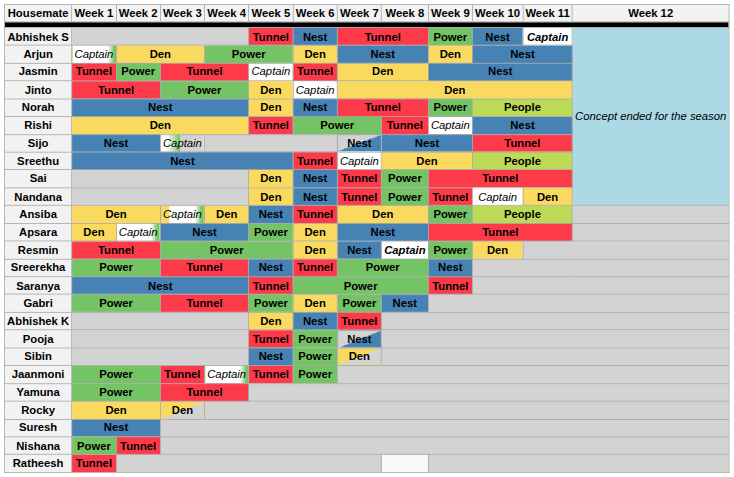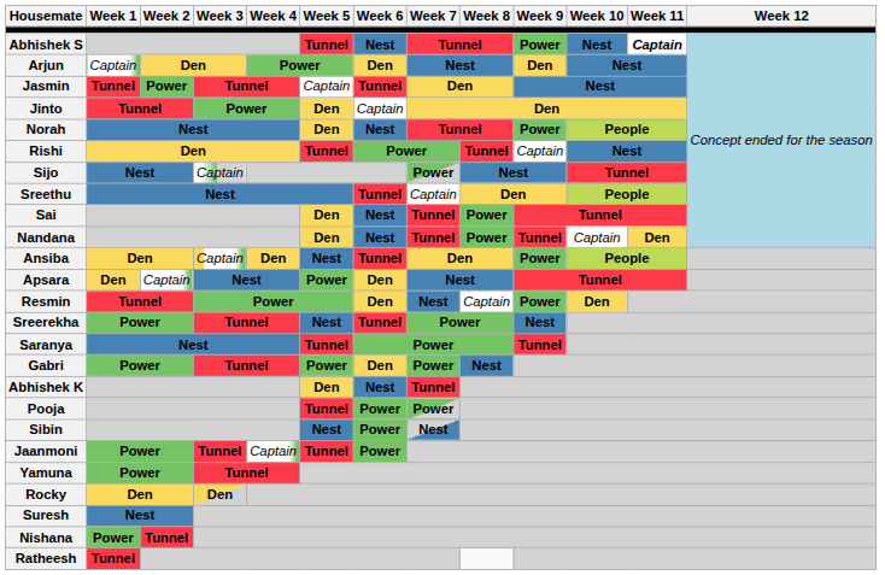Sijo | Week 7: Nest -> Power
Resmin | Week 8: bold -> normal
Pooja | Week 7: Nest -> Power
Sibin | Week 7: Den -> Nest
